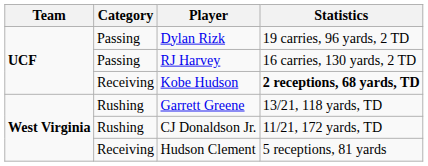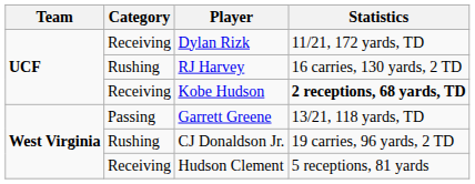Dylan Rizk | Category: Passing -> Receiving
Dylan Rizk | Statistics: 19 carries, 96 yards, 2 TD -> 11/21, 172 yards, TD
RJ Harvey | Category: Passing -> Rushing
Garrett Greene | Category: Rushing -> Passing
CJ Donaldson Jr. | Statistics: 11/21, 172 yards, TD -> 19 carries, 96 yards, 2 TD
